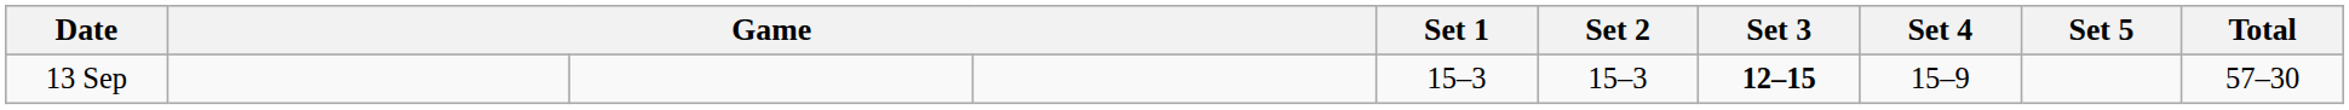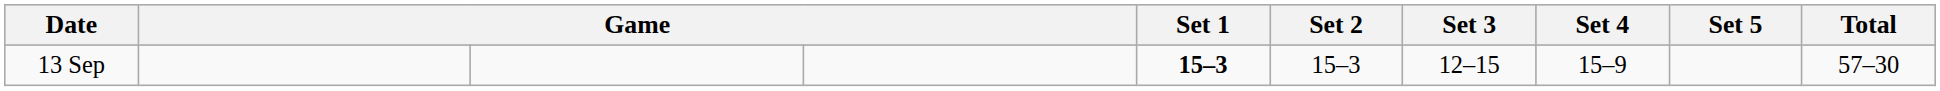13 Sep | Set 1: normal -> bold
13 Sep | Set 3: bold -> normal
